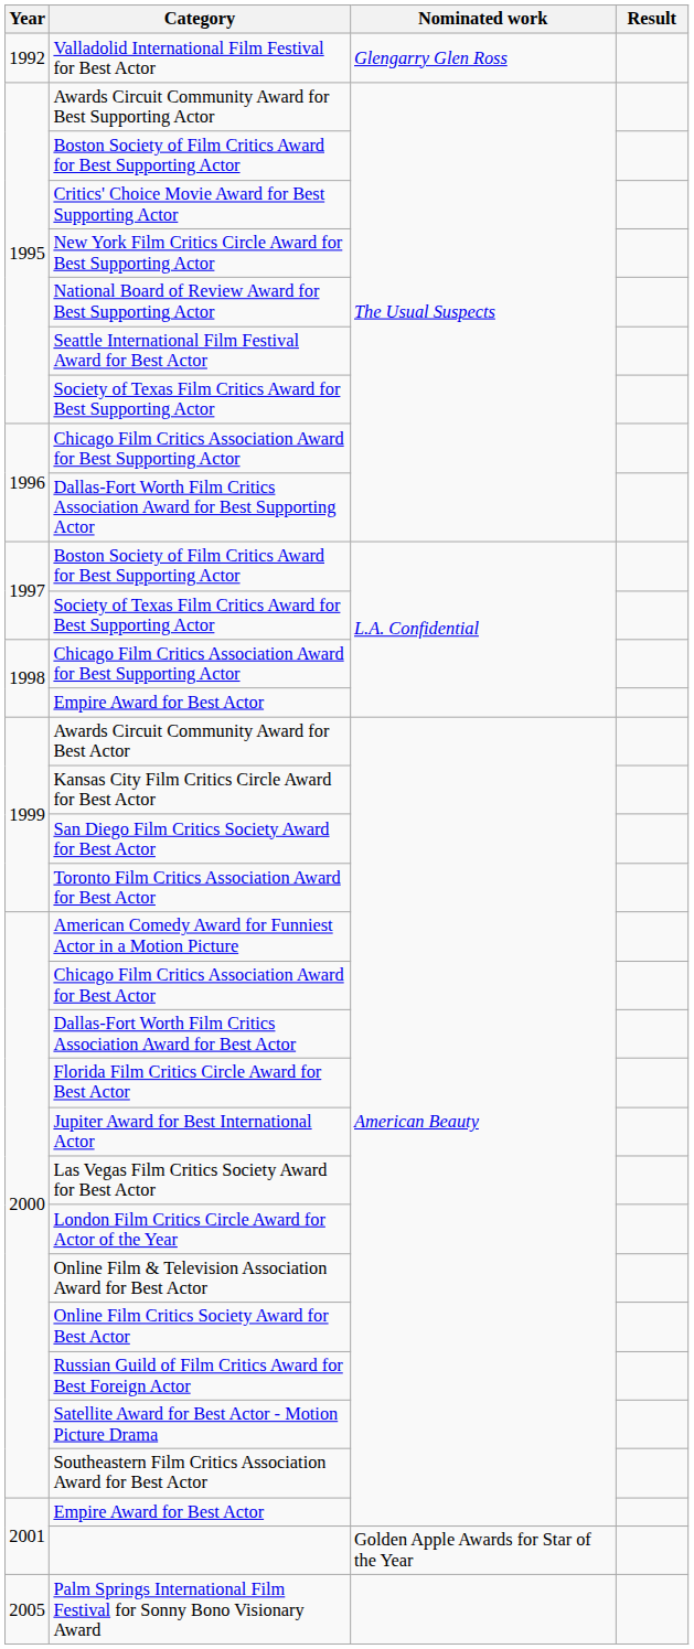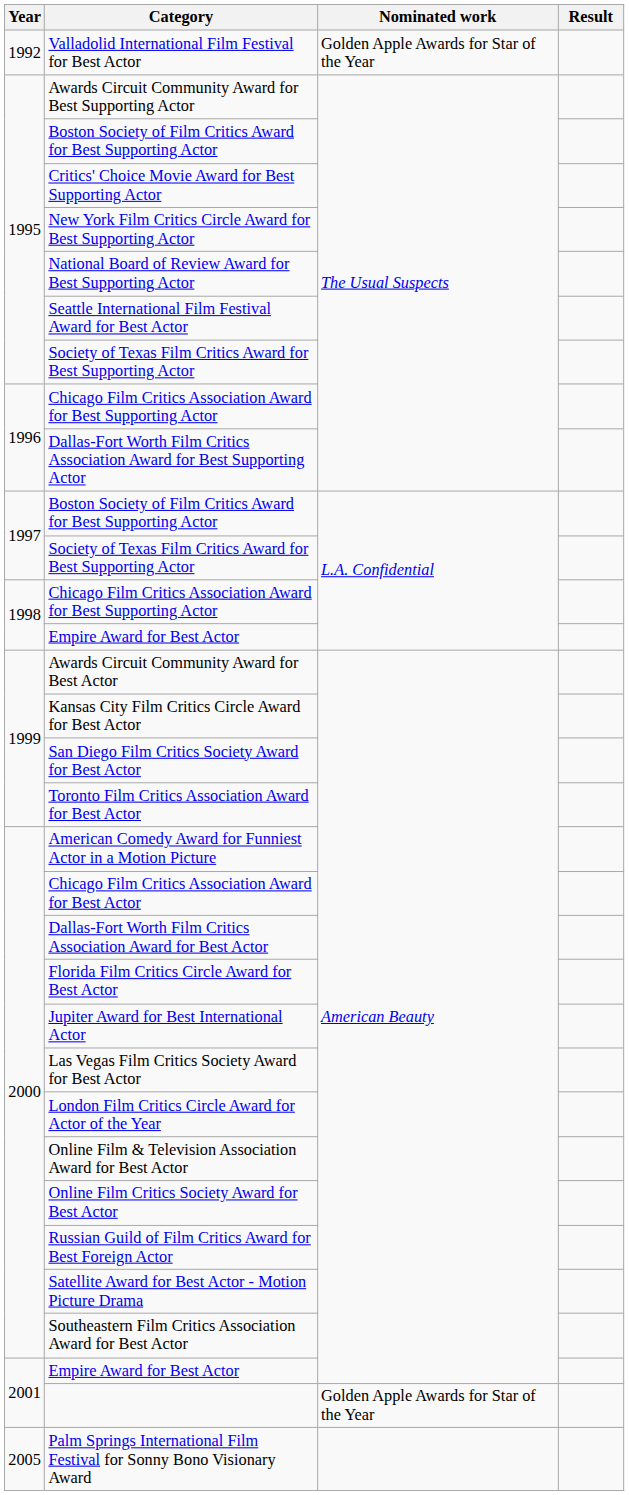Valladolid International Film Festival for Best Actor | Nominated work: Glengarry Glen Ross -> Golden Apple Awards for Star of the Year
